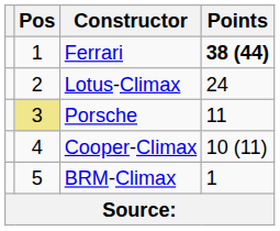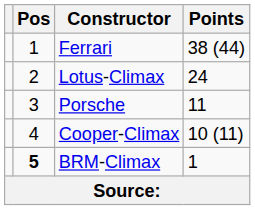Ferrari | Points: bold -> normal
Porsche | Pos: khaki background -> no background
BRM-Climax | Pos: normal -> bold
